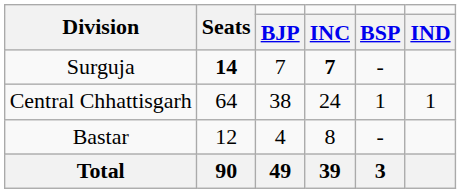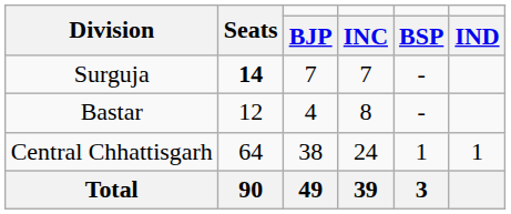Surguja | INC: bold -> normal
rows swapped: Central Chhattisgarh <-> Bastar
